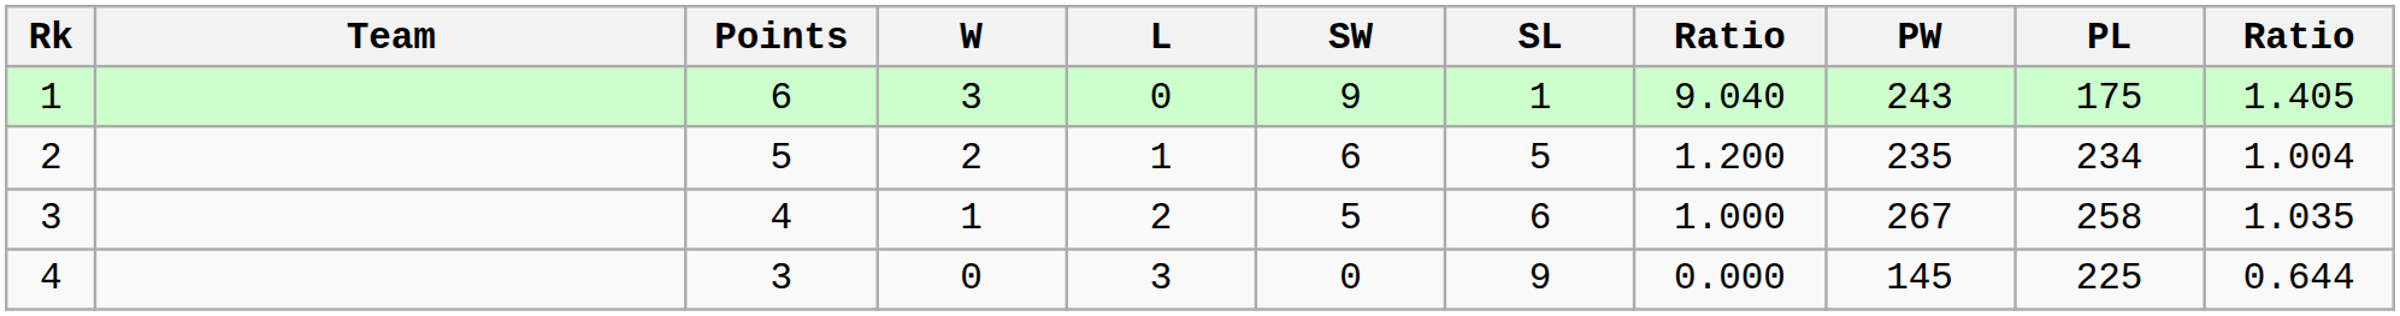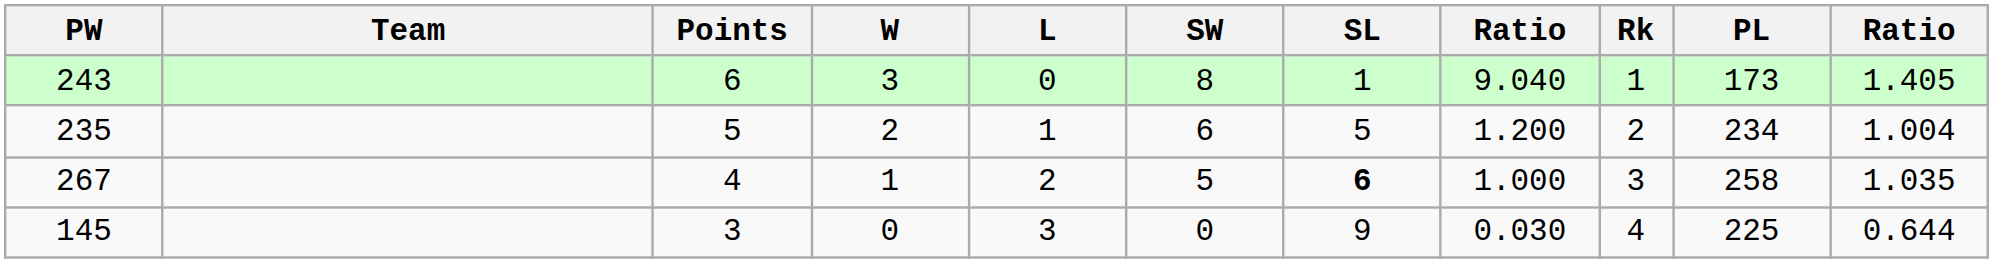columns swapped: Rk <-> PW
row 2 | SW: 9 -> 8
row 2 | PL: 175 -> 173
row 4 | SL: normal -> bold
row 5 | column 8: 0.000 -> 0.030
